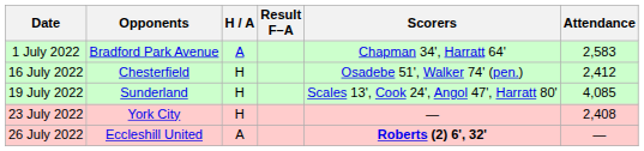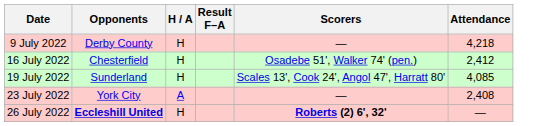- row: 1 July 2022 | Bradford Park Avenue | A | Chapman 34', Harratt 64' | 2,583
+ row: 9 July 2022 | Derby County | H | — | 4,218
23 July 2022 | H / A: H -> A
26 July 2022 | Opponents: normal -> bold
26 July 2022 | H / A: A -> H
